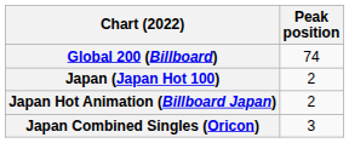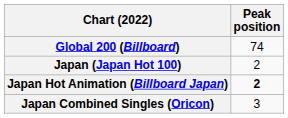Japan Hot Animation (Billboard Japan) | Peak position: normal -> bold
